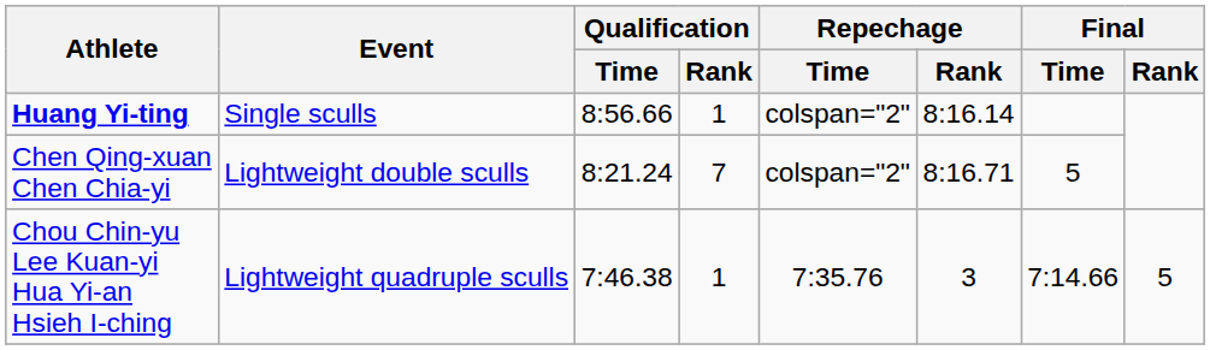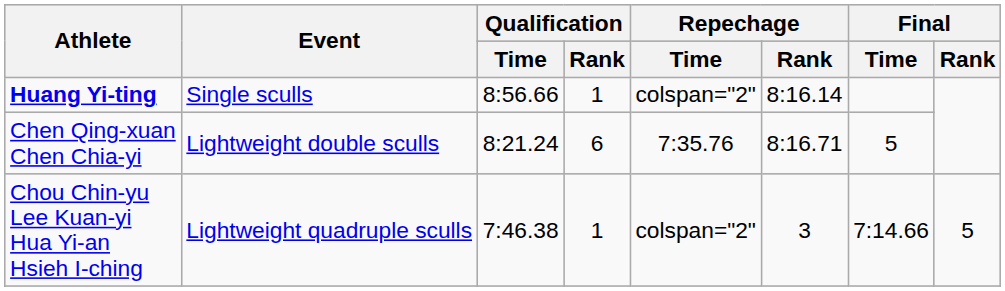Chen Qing-xuan Chen Chia-yi | Qualification / Rank: 7 -> 6
Chen Qing-xuan Chen Chia-yi | Repechage / Time: colspan="2" -> 7:35.76
Chou Chin-yu Lee Kuan-yi Hua Yi-an Hsieh I-ching | Repechage / Time: 7:35.76 -> colspan="2"
